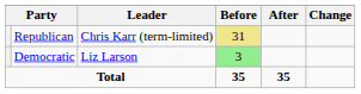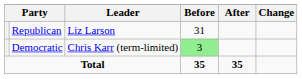Republican | Leader: Chris Karr (term-limited) -> Liz Larson
Republican | Before: khaki background -> no background
Democratic | Leader: Liz Larson -> Chris Karr (term-limited)
